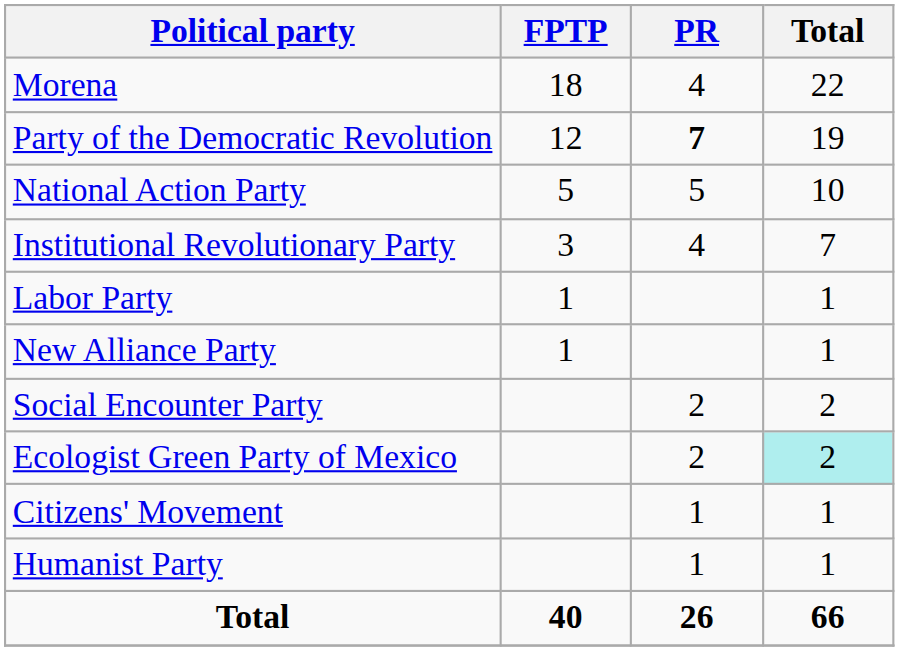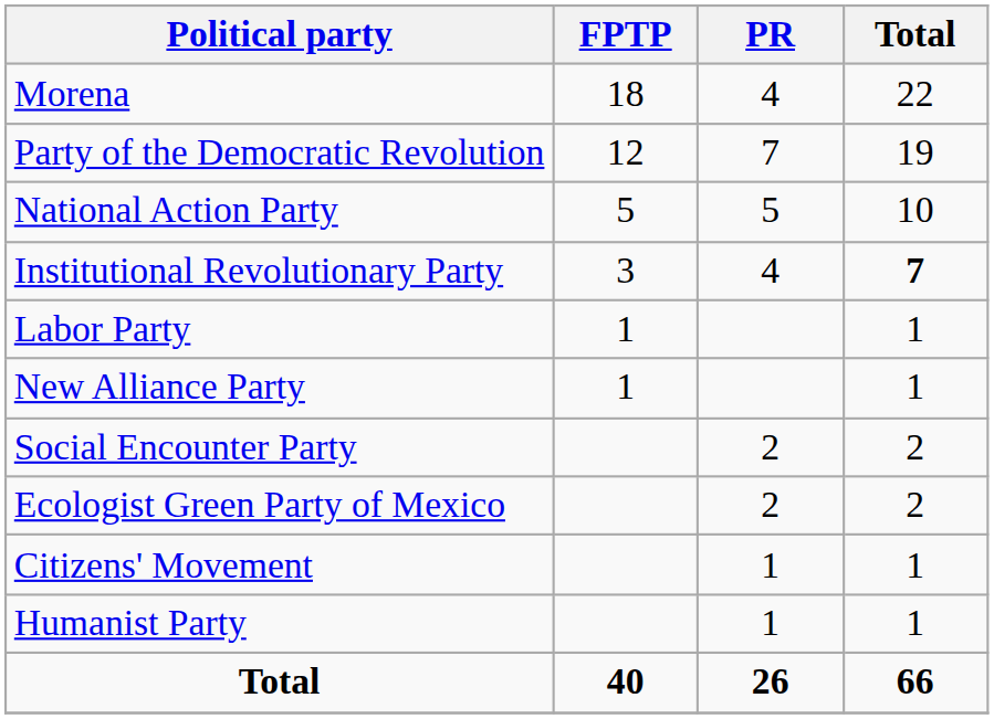Party of the Democratic Revolution | PR: bold -> normal
Institutional Revolutionary Party | Total: normal -> bold
Ecologist Green Party of Mexico | Total: paleturquoise background -> no background
